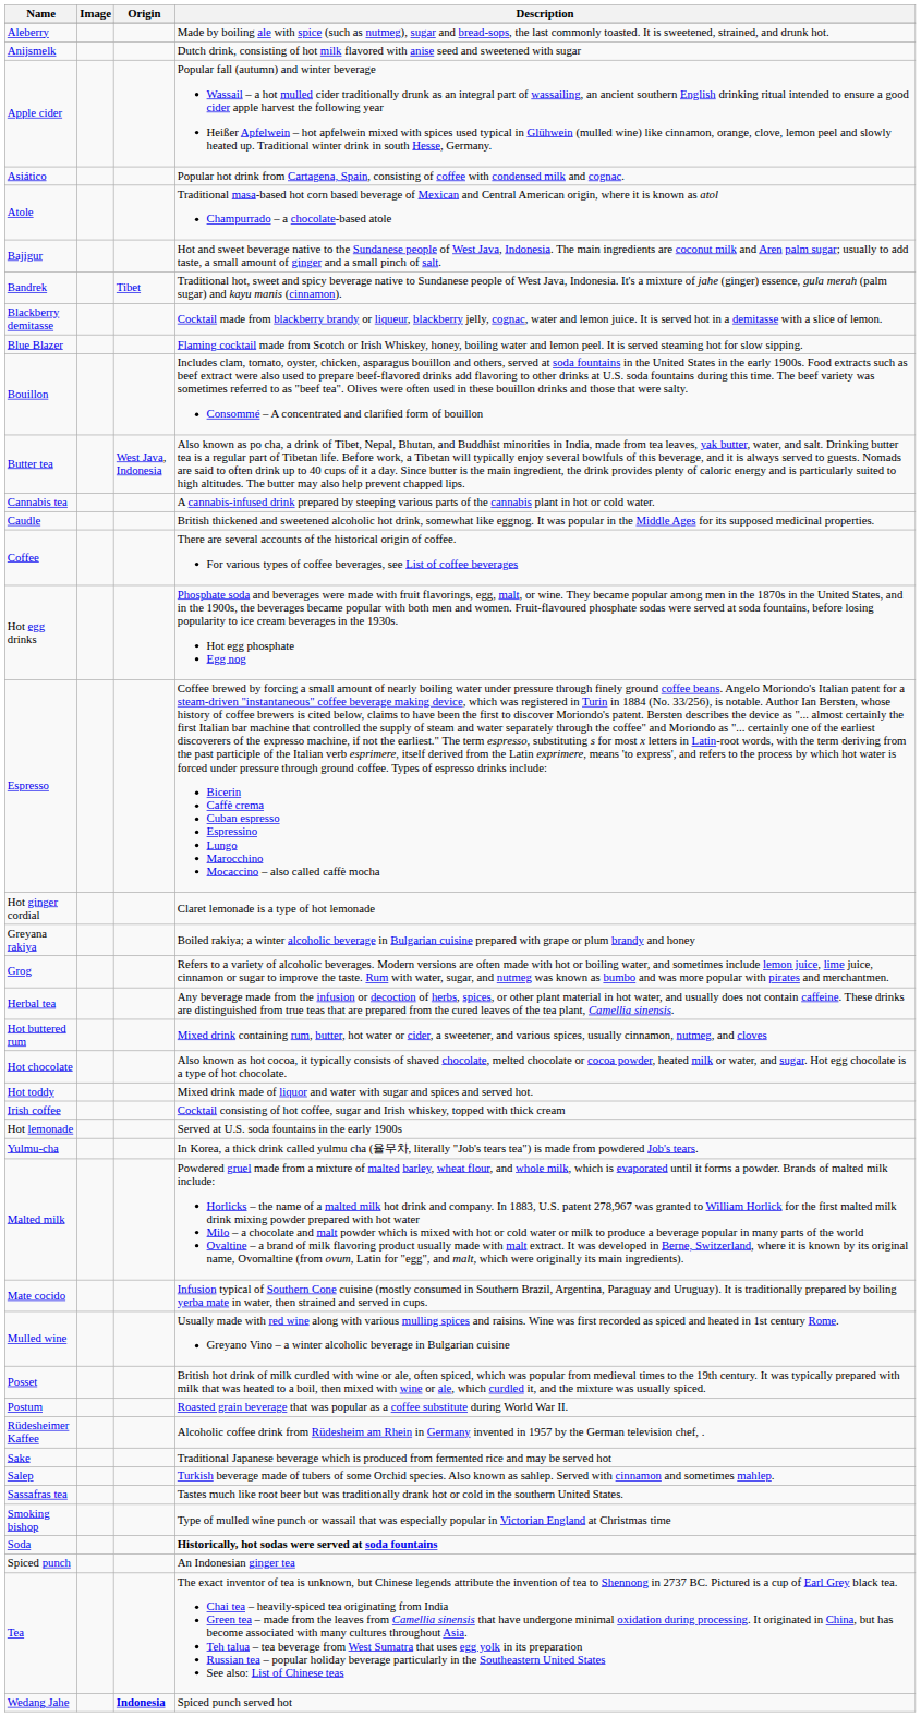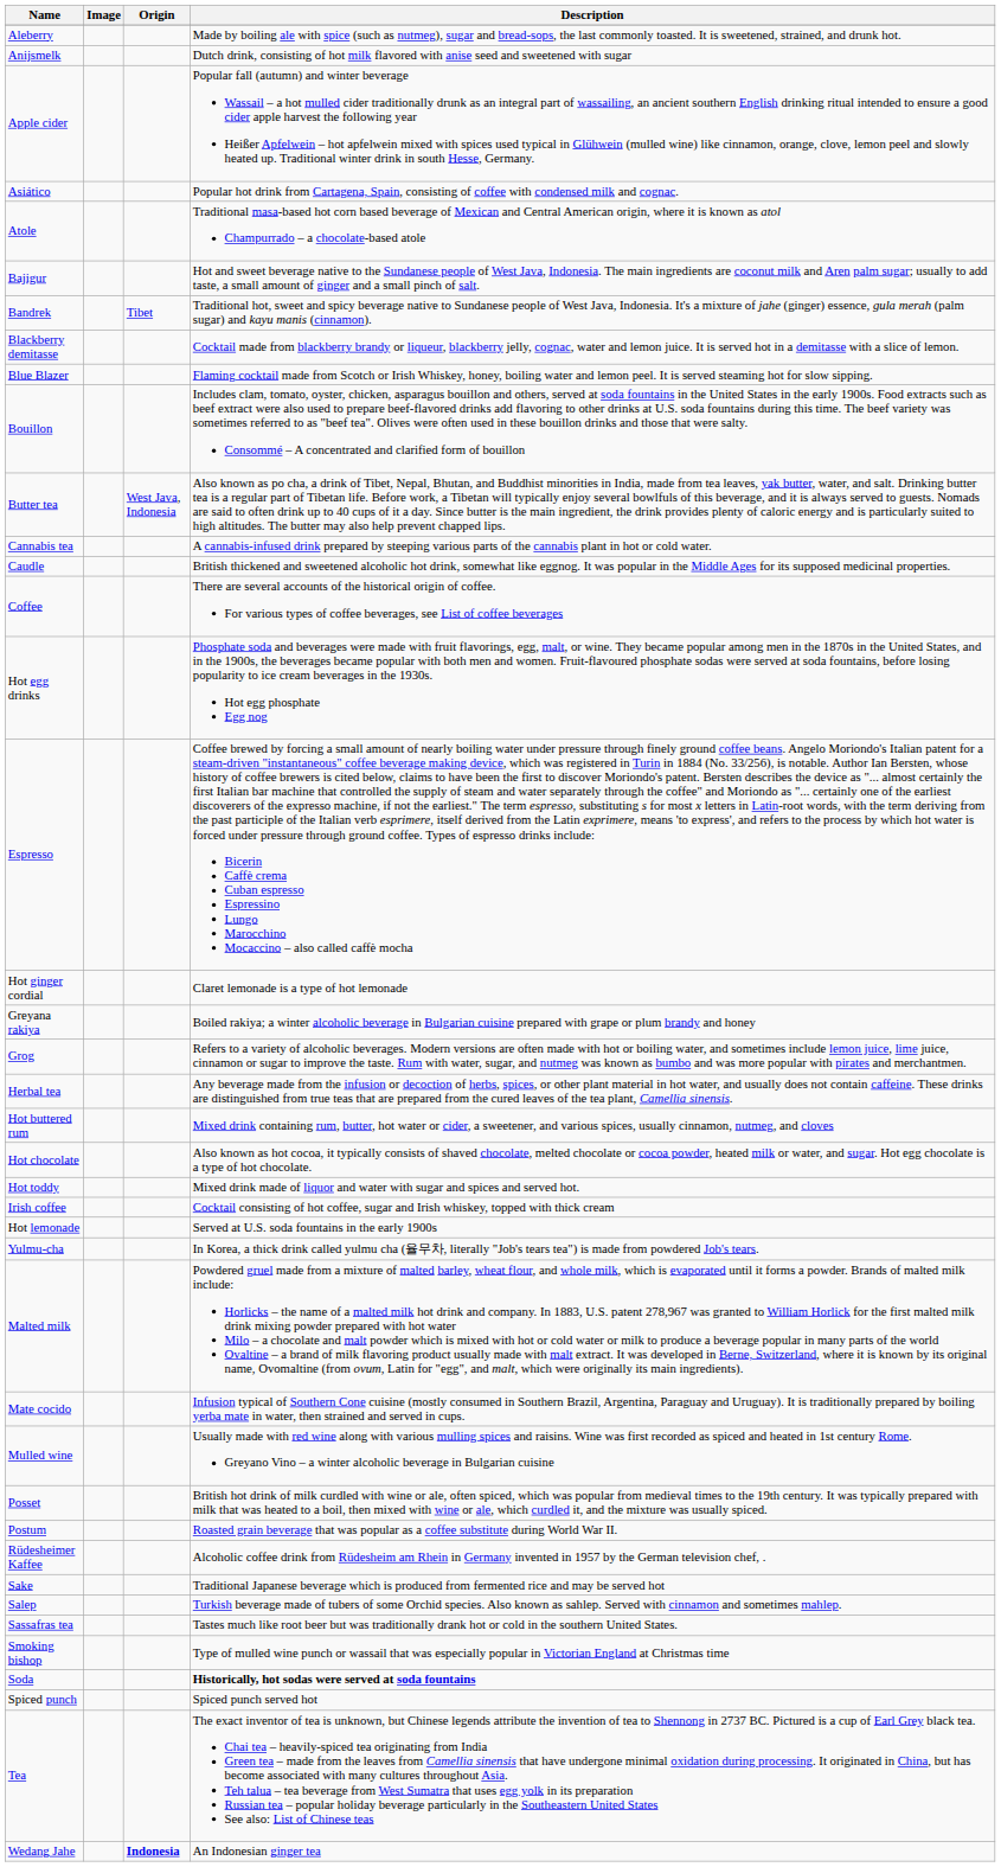Spiced punch | Description: An Indonesian ginger tea -> Spiced punch served hot
Wedang Jahe | Description: Spiced punch served hot -> An Indonesian ginger tea
